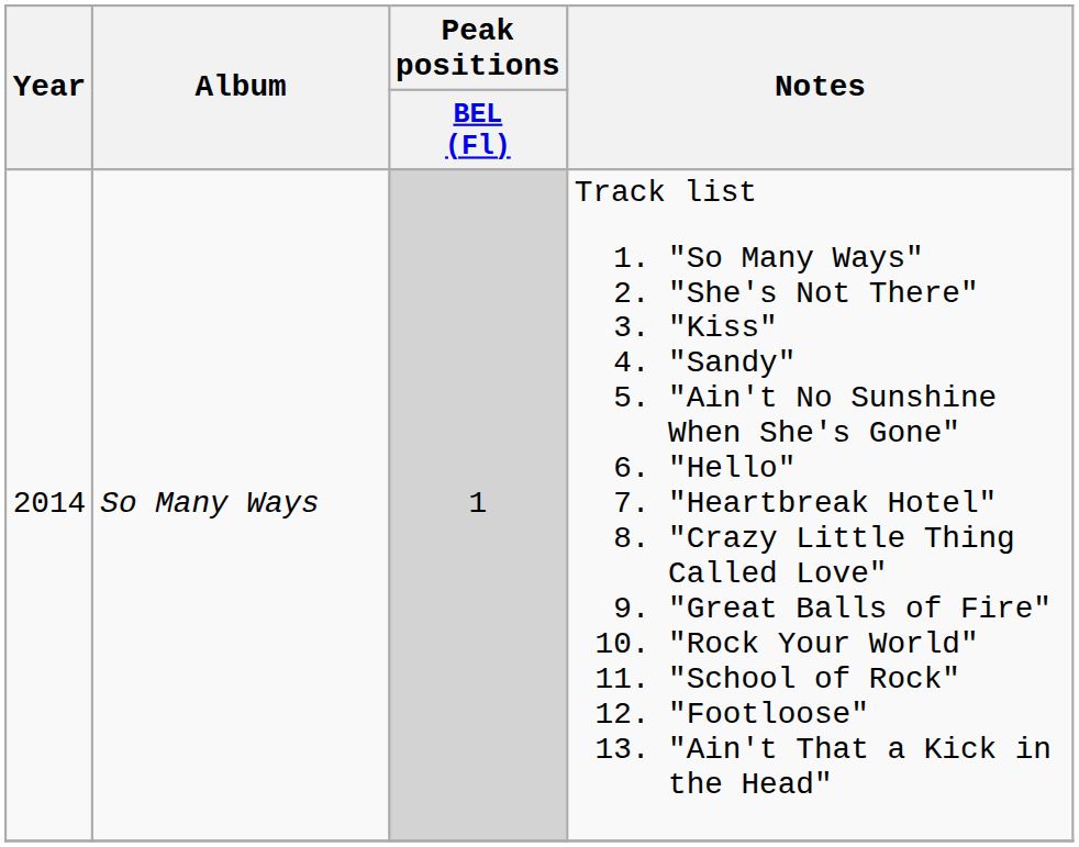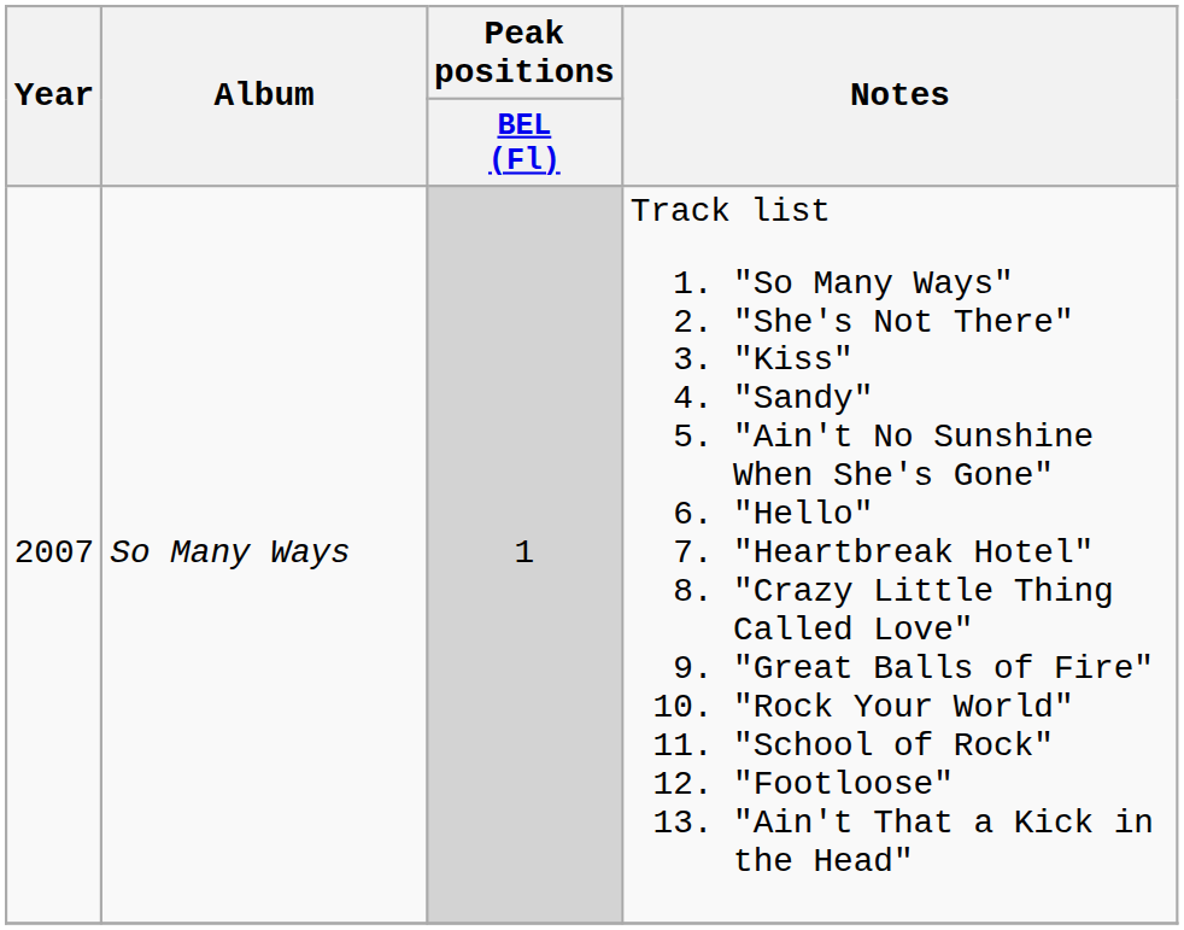So Many Ways | Year: 2014 -> 2007
